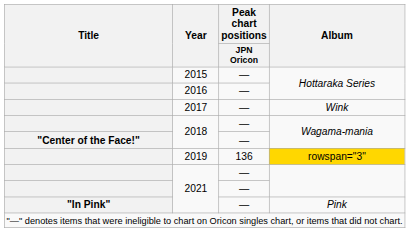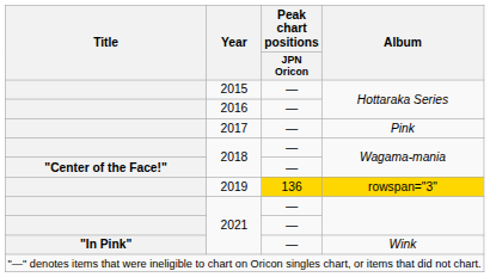2017 | Album: Wink -> Pink
2019 | Peak chart positions / JPN Oricon: no background -> gold background
"In Pink" / 2021 | Album: Pink -> Wink
